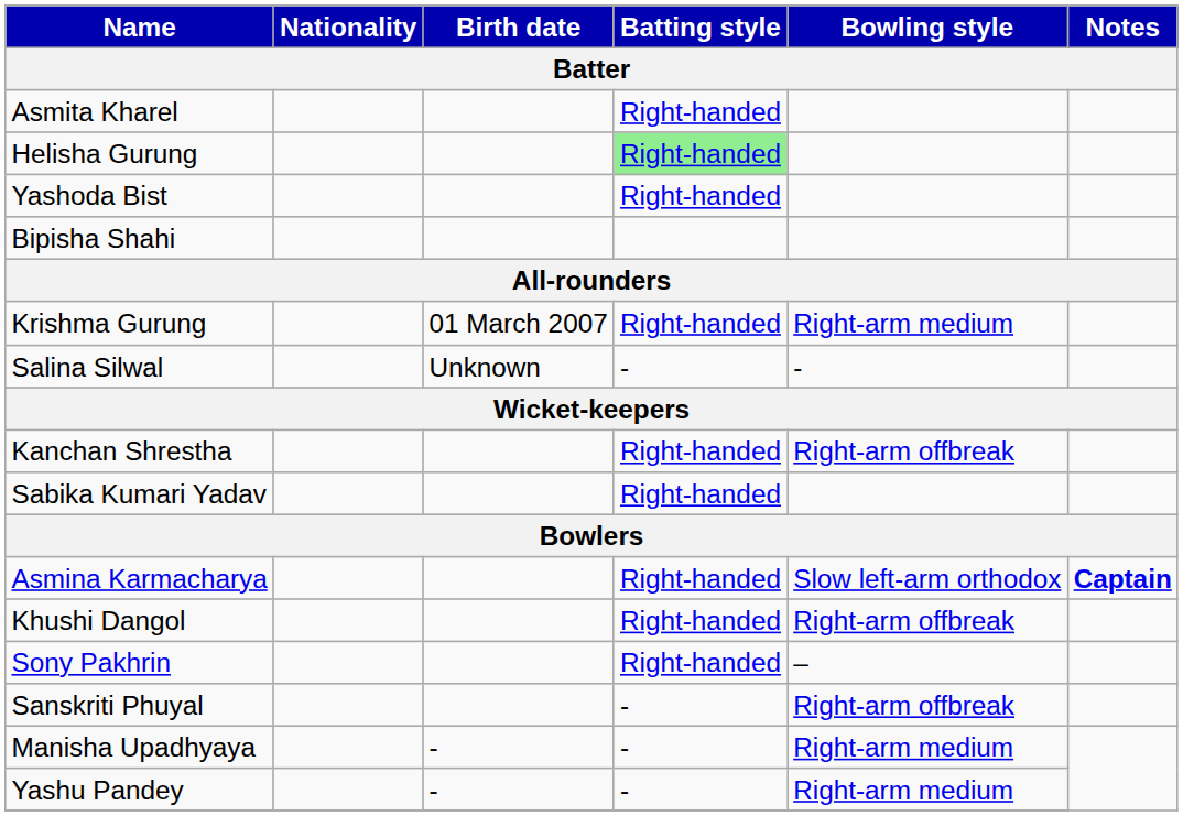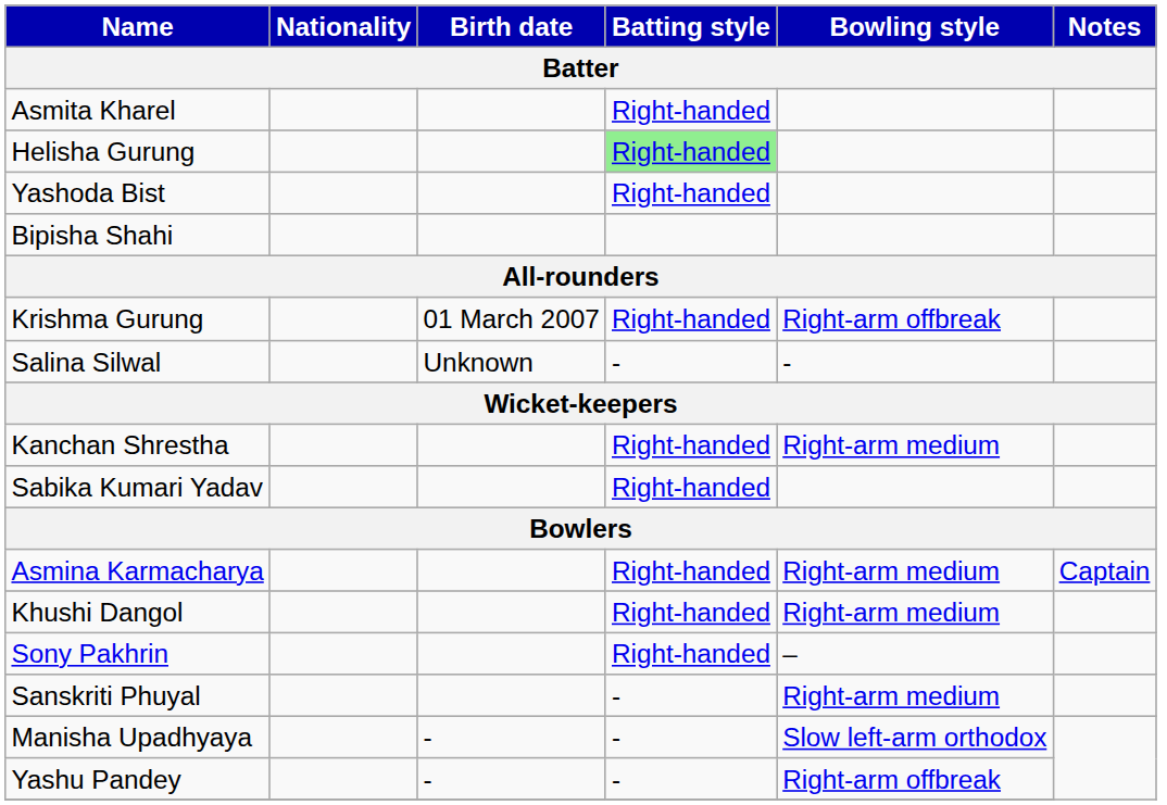Krishma Gurung | Bowling style: Right-arm medium -> Right-arm offbreak
Kanchan Shrestha | Bowling style: Right-arm offbreak -> Right-arm medium
Asmina Karmacharya | Bowling style: Slow left-arm orthodox -> Right-arm medium
Asmina Karmacharya | Notes: bold -> normal
Khushi Dangol | Bowling style: Right-arm offbreak -> Right-arm medium
Sanskriti Phuyal | Bowling style: Right-arm offbreak -> Right-arm medium
Manisha Upadhyaya | Bowling style: Right-arm medium -> Slow left-arm orthodox
Yashu Pandey | Bowling style: Right-arm medium -> Right-arm offbreak
